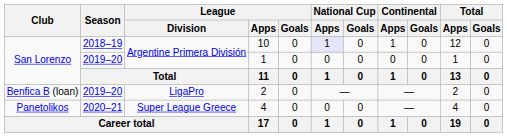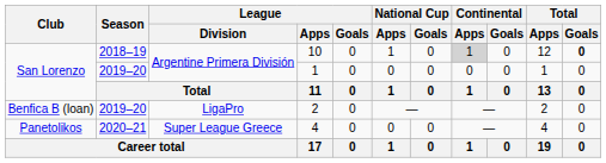10 | National Cup / Apps: lavender background -> no background
10 | Continental / Apps: no background -> lightgrey background
10 | Total / Goals: normal -> bold
